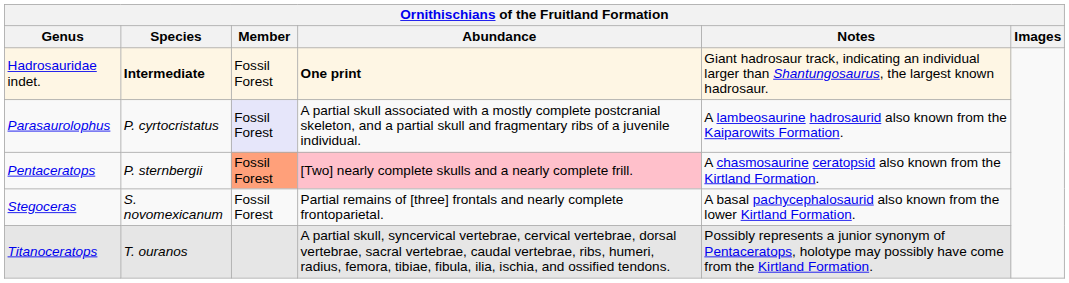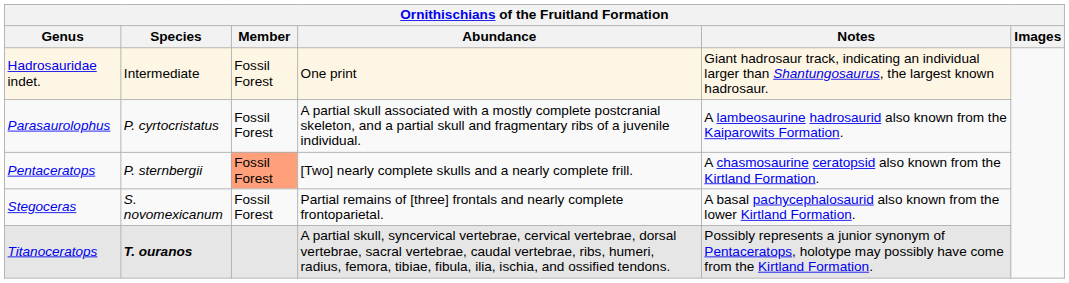Hadrosauridae indet. | Species: bold -> normal
Hadrosauridae indet. | Abundance: bold -> normal
Parasaurolophus | Member: lavender background -> no background
Pentaceratops | Abundance: pink background -> no background
Titanoceratops | Species: normal -> bold
